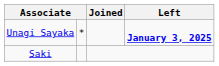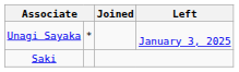Unagi Sayaka | Left: bold -> normal
